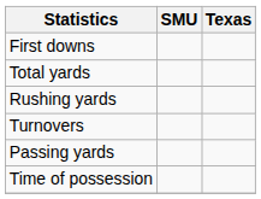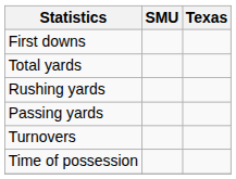rows swapped: Passing yards <-> Turnovers
